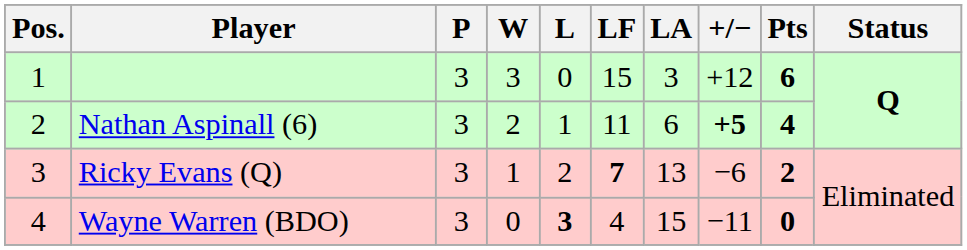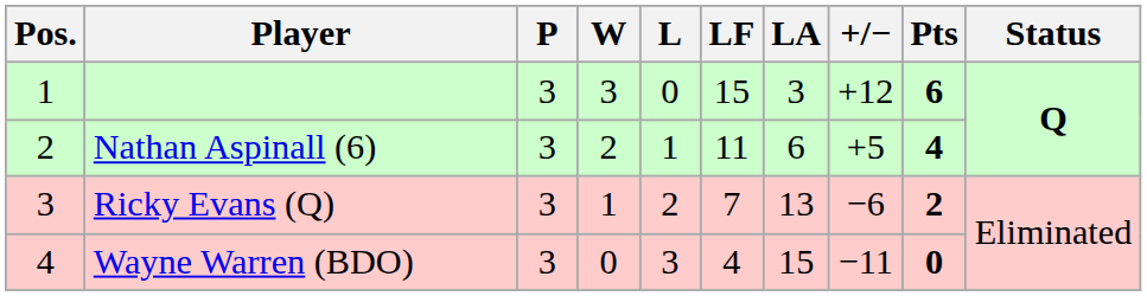Nathan Aspinall (6) | +/−: bold -> normal
Ricky Evans (Q) | LF: bold -> normal
Wayne Warren (BDO) | L: bold -> normal
